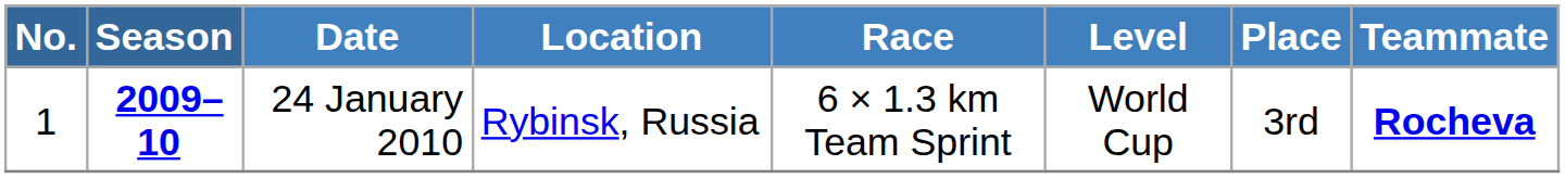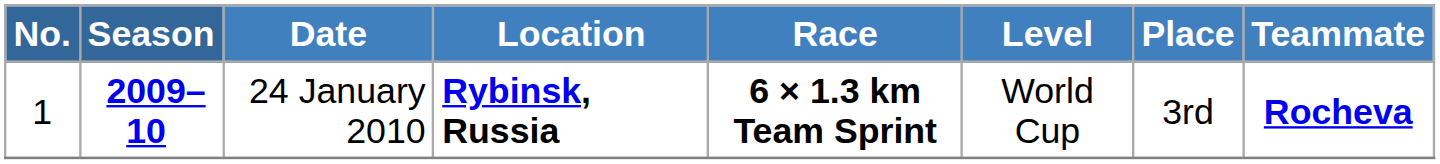24 January 2010 | Location: normal -> bold
24 January 2010 | Race: normal -> bold
